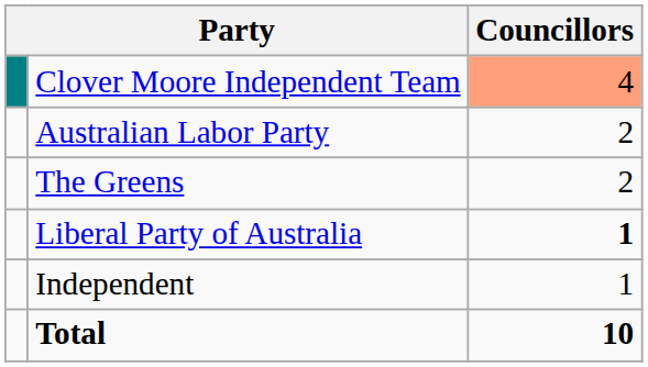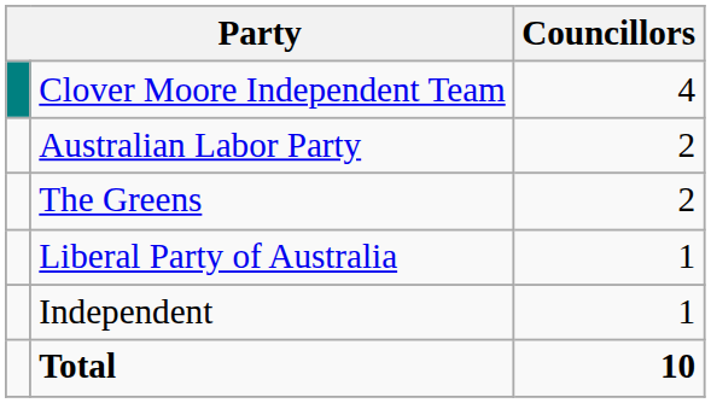Clover Moore Independent Team | Councillors: lightsalmon background -> no background
Liberal Party of Australia | Councillors: bold -> normal
